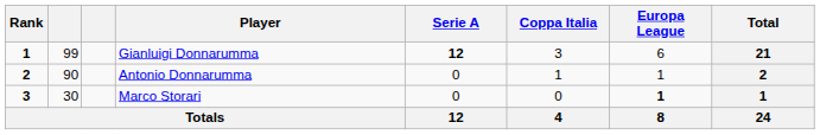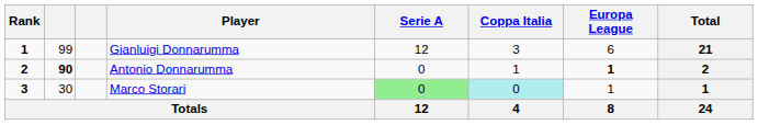Gianluigi Donnarumma | Serie A: bold -> normal
Antonio Donnarumma | column 2: normal -> bold
Antonio Donnarumma | Europa League: normal -> bold
Marco Storari | Serie A: no background -> lightgreen background
Marco Storari | Coppa Italia: no background -> paleturquoise background
Marco Storari | Europa League: bold -> normal
